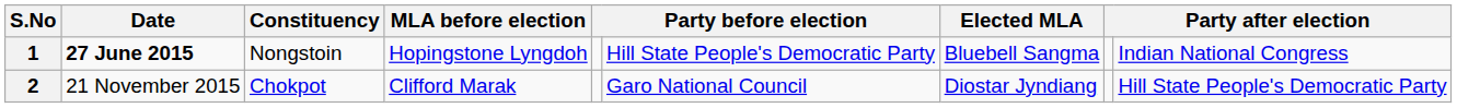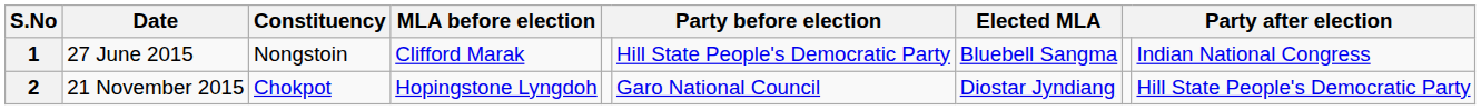1 | Date: bold -> normal
1 | MLA before election: Hopingstone Lyngdoh -> Clifford Marak
2 | MLA before election: Clifford Marak -> Hopingstone Lyngdoh
